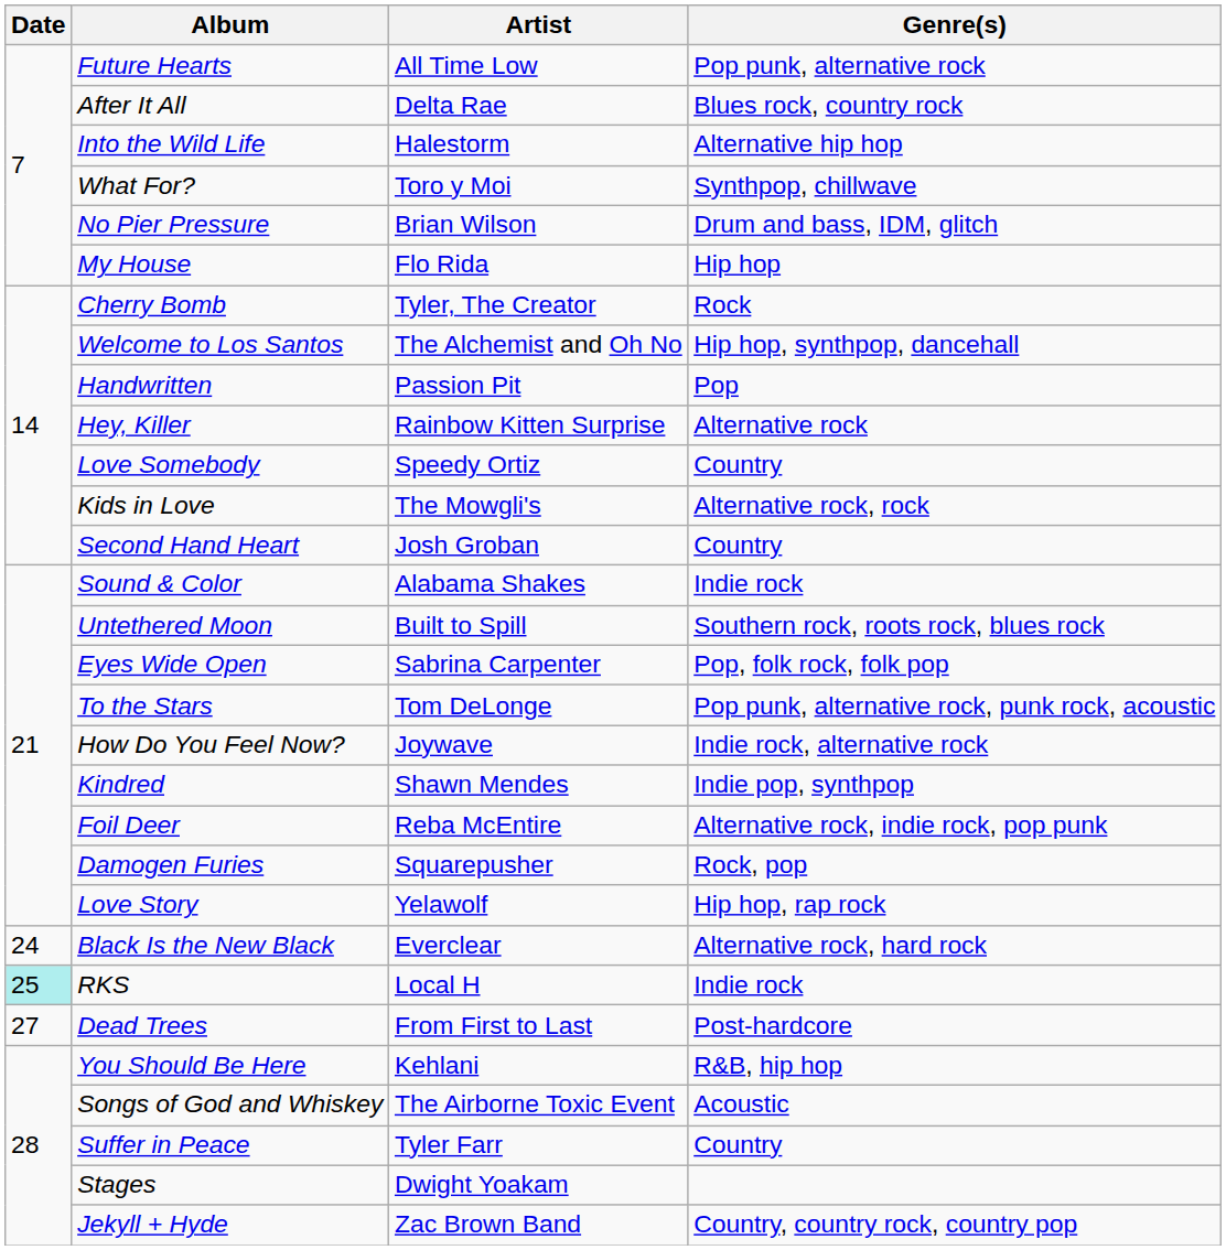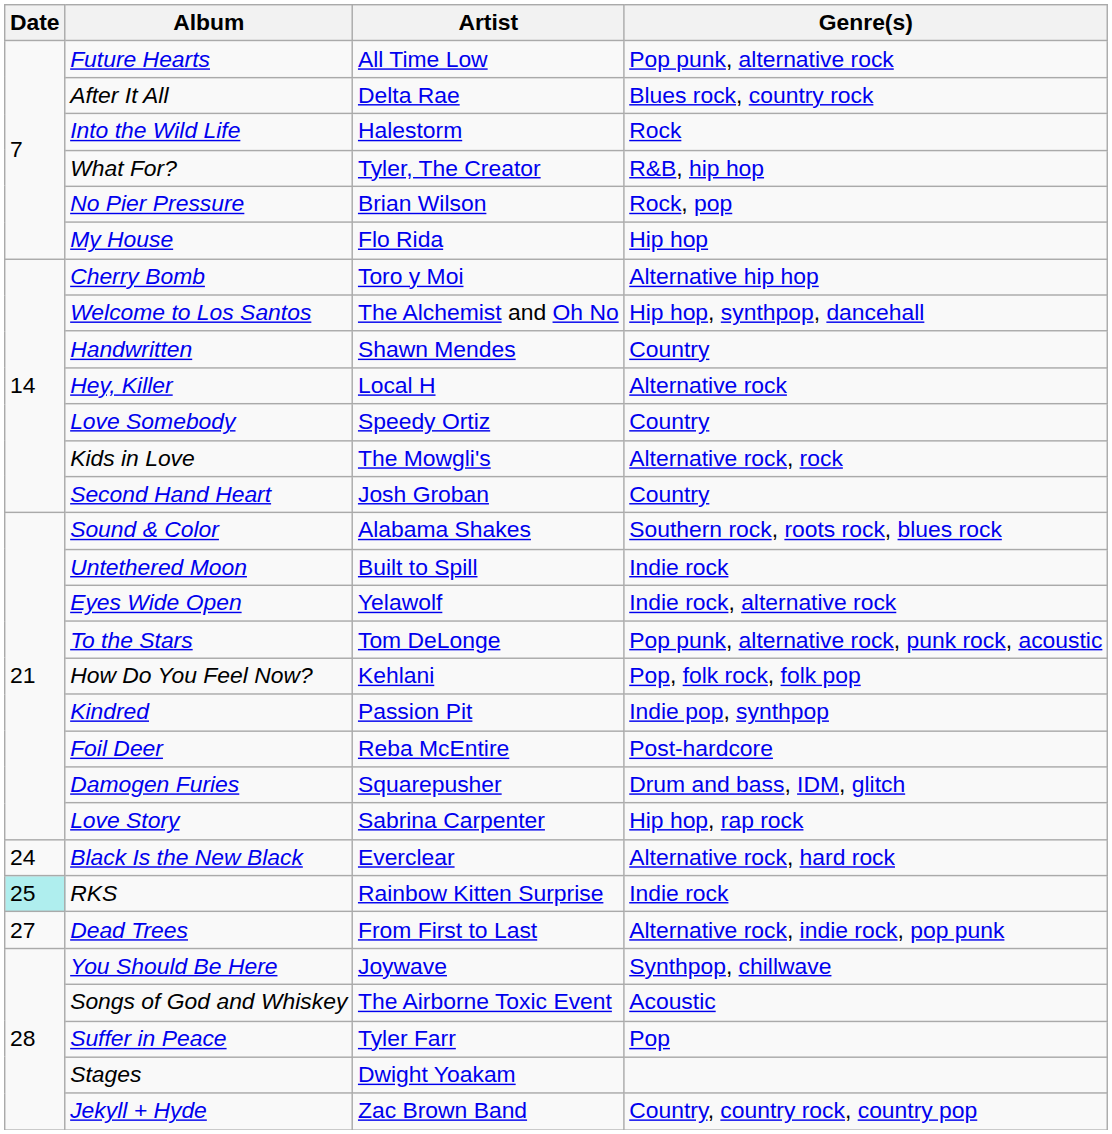Into the Wild Life | Genre(s): Alternative hip hop -> Rock
What For? | Artist: Toro y Moi -> Tyler, The Creator
What For? | Genre(s): Synthpop, chillwave -> R&B, hip hop
No Pier Pressure | Genre(s): Drum and bass, IDM, glitch -> Rock, pop
Cherry Bomb | Artist: Tyler, The Creator -> Toro y Moi
Cherry Bomb | Genre(s): Rock -> Alternative hip hop
Handwritten | Artist: Passion Pit -> Shawn Mendes
Handwritten | Genre(s): Pop -> Country
Hey, Killer | Artist: Rainbow Kitten Surprise -> Local H
Sound & Color | Genre(s): Indie rock -> Southern rock, roots rock, blues rock
Untethered Moon | Genre(s): Southern rock, roots rock, blues rock -> Indie rock
Eyes Wide Open | Artist: Sabrina Carpenter -> Yelawolf
Eyes Wide Open | Genre(s): Pop, folk rock, folk pop -> Indie rock, alternative rock
How Do You Feel Now? | Artist: Joywave -> Kehlani
How Do You Feel Now? | Genre(s): Indie rock, alternative rock -> Pop, folk rock, folk pop
Kindred | Artist: Shawn Mendes -> Passion Pit
Foil Deer | Genre(s): Alternative rock, indie rock, pop punk -> Post-hardcore
Damogen Furies | Genre(s): Rock, pop -> Drum and bass, IDM, glitch
Love Story | Artist: Yelawolf -> Sabrina Carpenter
RKS | Artist: Local H -> Rainbow Kitten Surprise
Dead Trees | Genre(s): Post-hardcore -> Alternative rock, indie rock, pop punk
You Should Be Here | Artist: Kehlani -> Joywave
You Should Be Here | Genre(s): R&B, hip hop -> Synthpop, chillwave
Suffer in Peace | Genre(s): Country -> Pop
